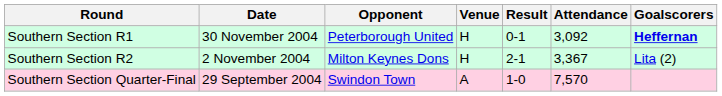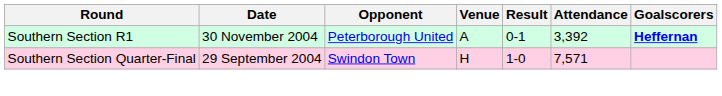Southern Section R1 | Venue: H -> A
Southern Section R1 | Attendance: 3,092 -> 3,392
- row: Southern Section R2 | 2 November 2004 | Milton Keynes Dons | H | 2-1 | 3,367 | Lita (2)
Southern Section Quarter-Final | Venue: A -> H
Southern Section Quarter-Final | Attendance: 7,570 -> 7,571
